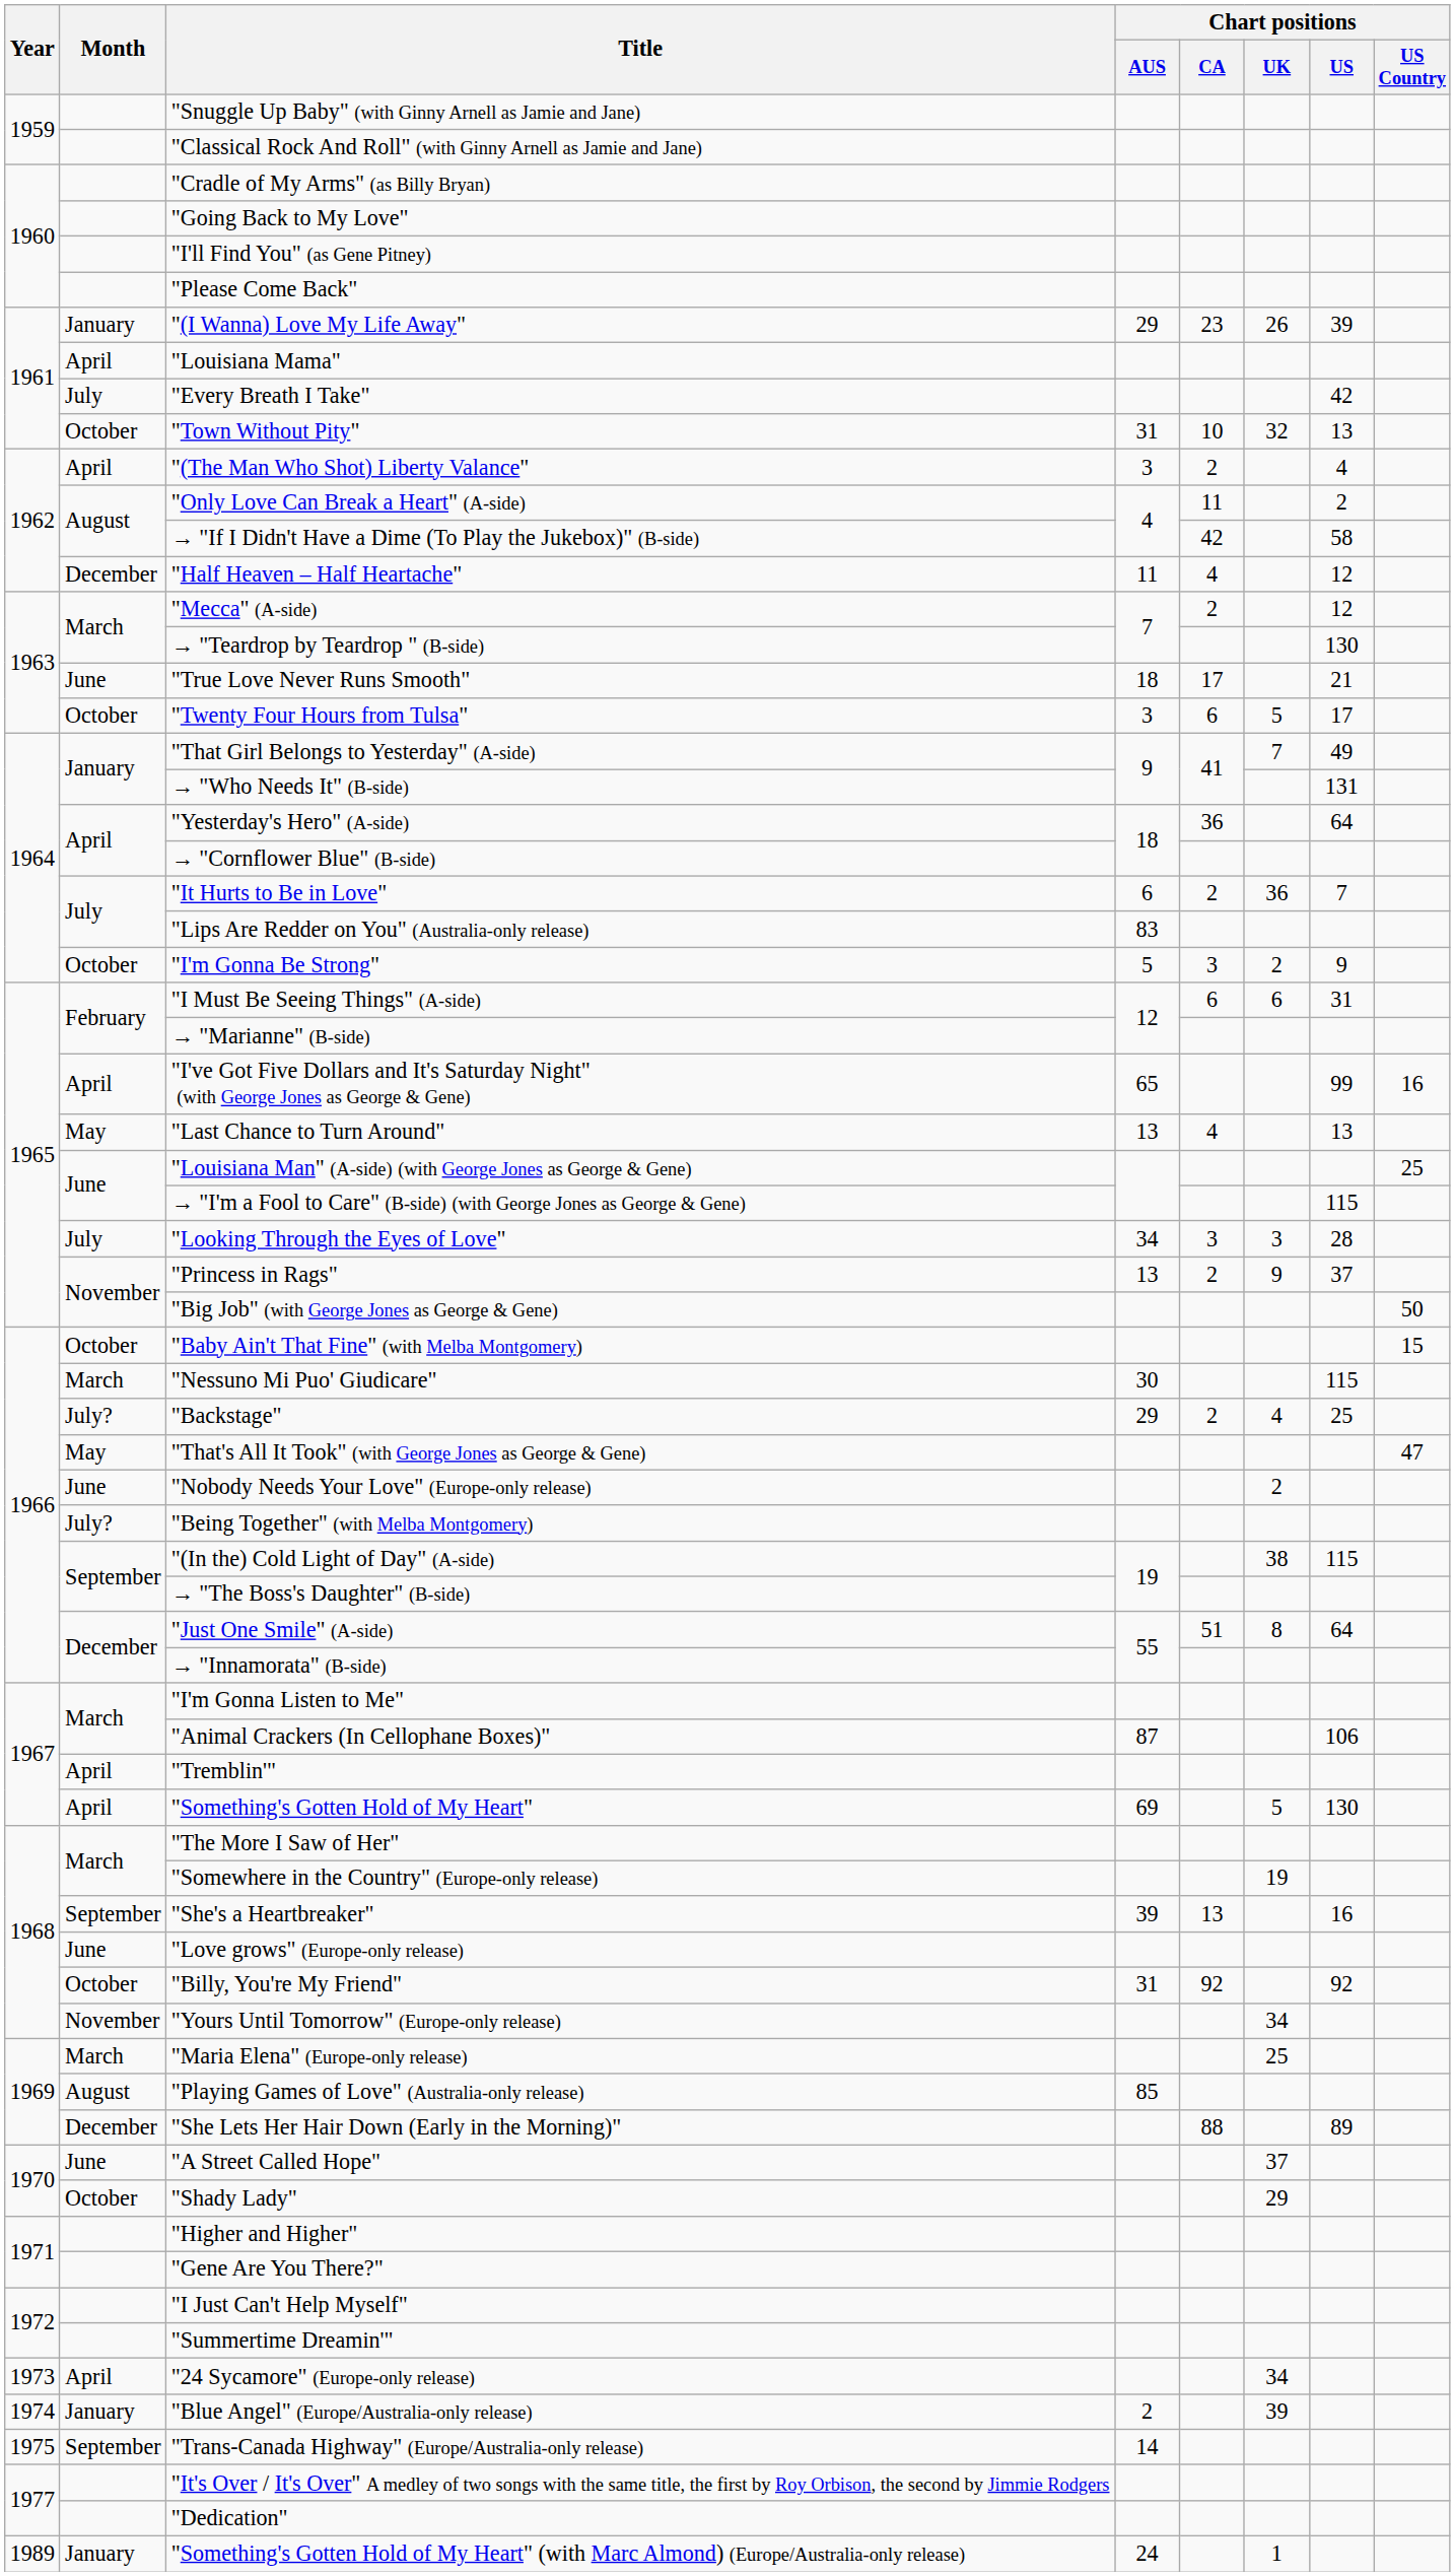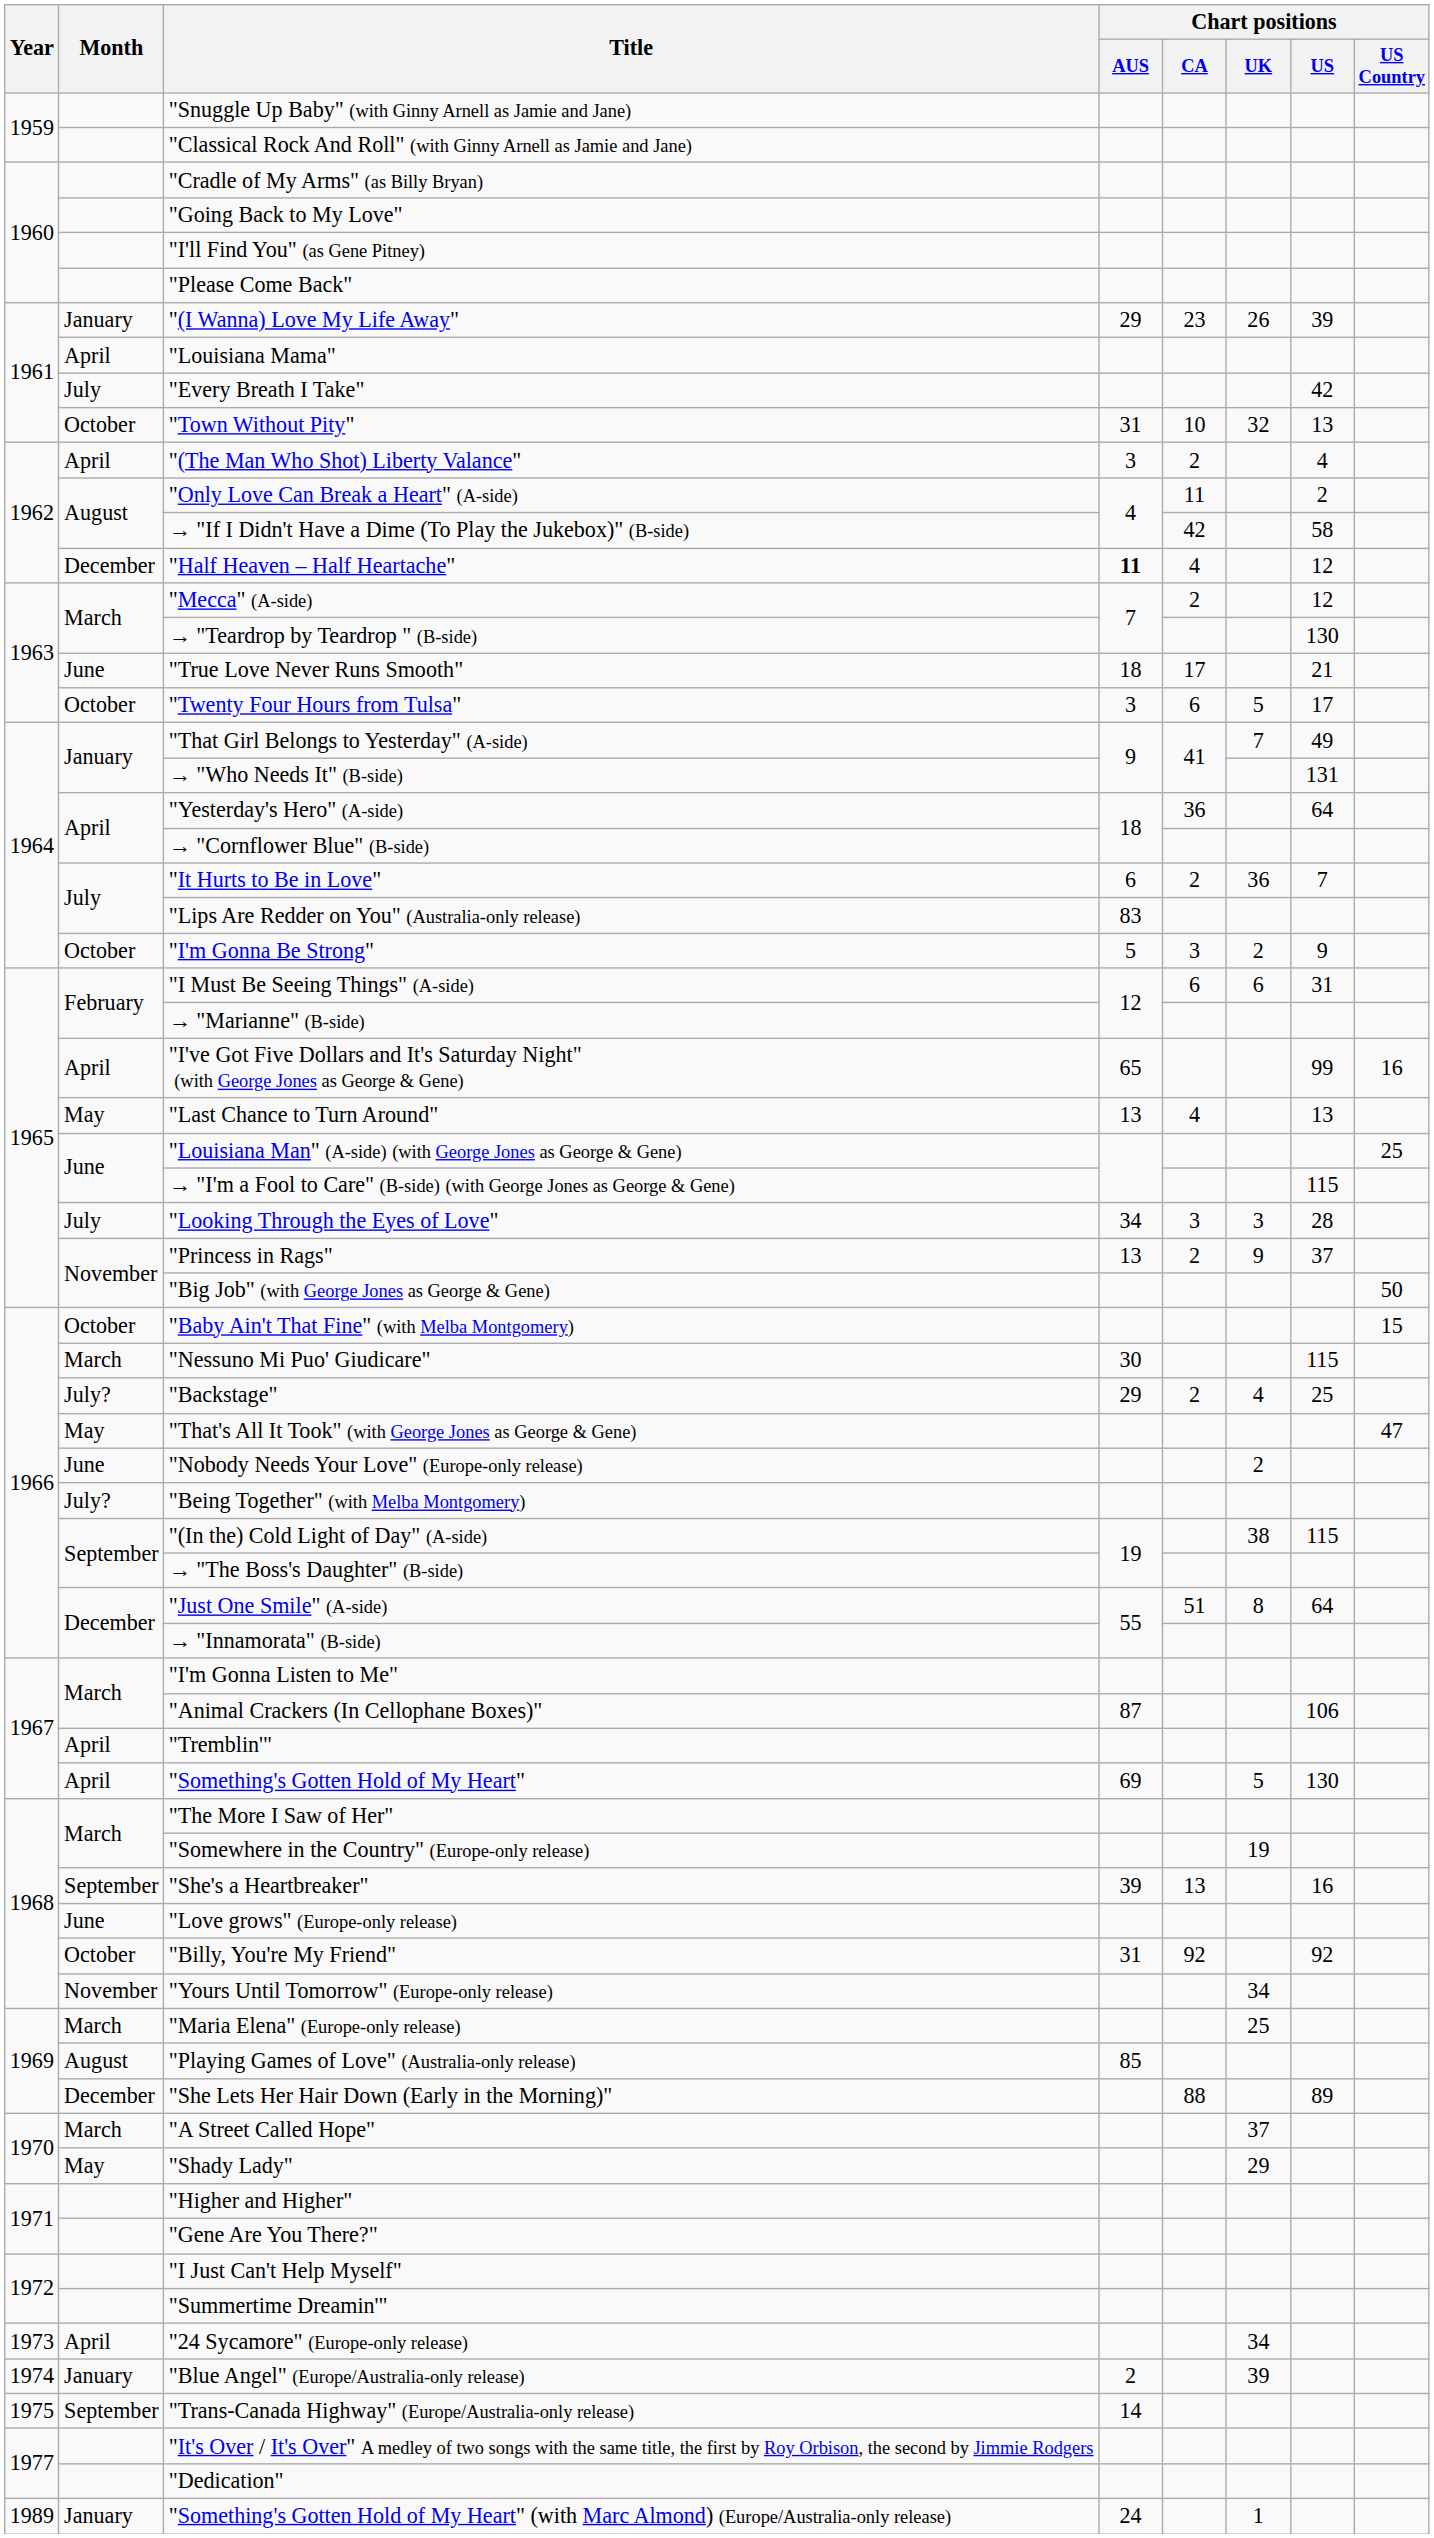"Half Heaven – Half Heartache" | Chart positions / AUS: normal -> bold
"A Street Called Hope" | Month: June -> March
"Shady Lady" | Month: October -> May
